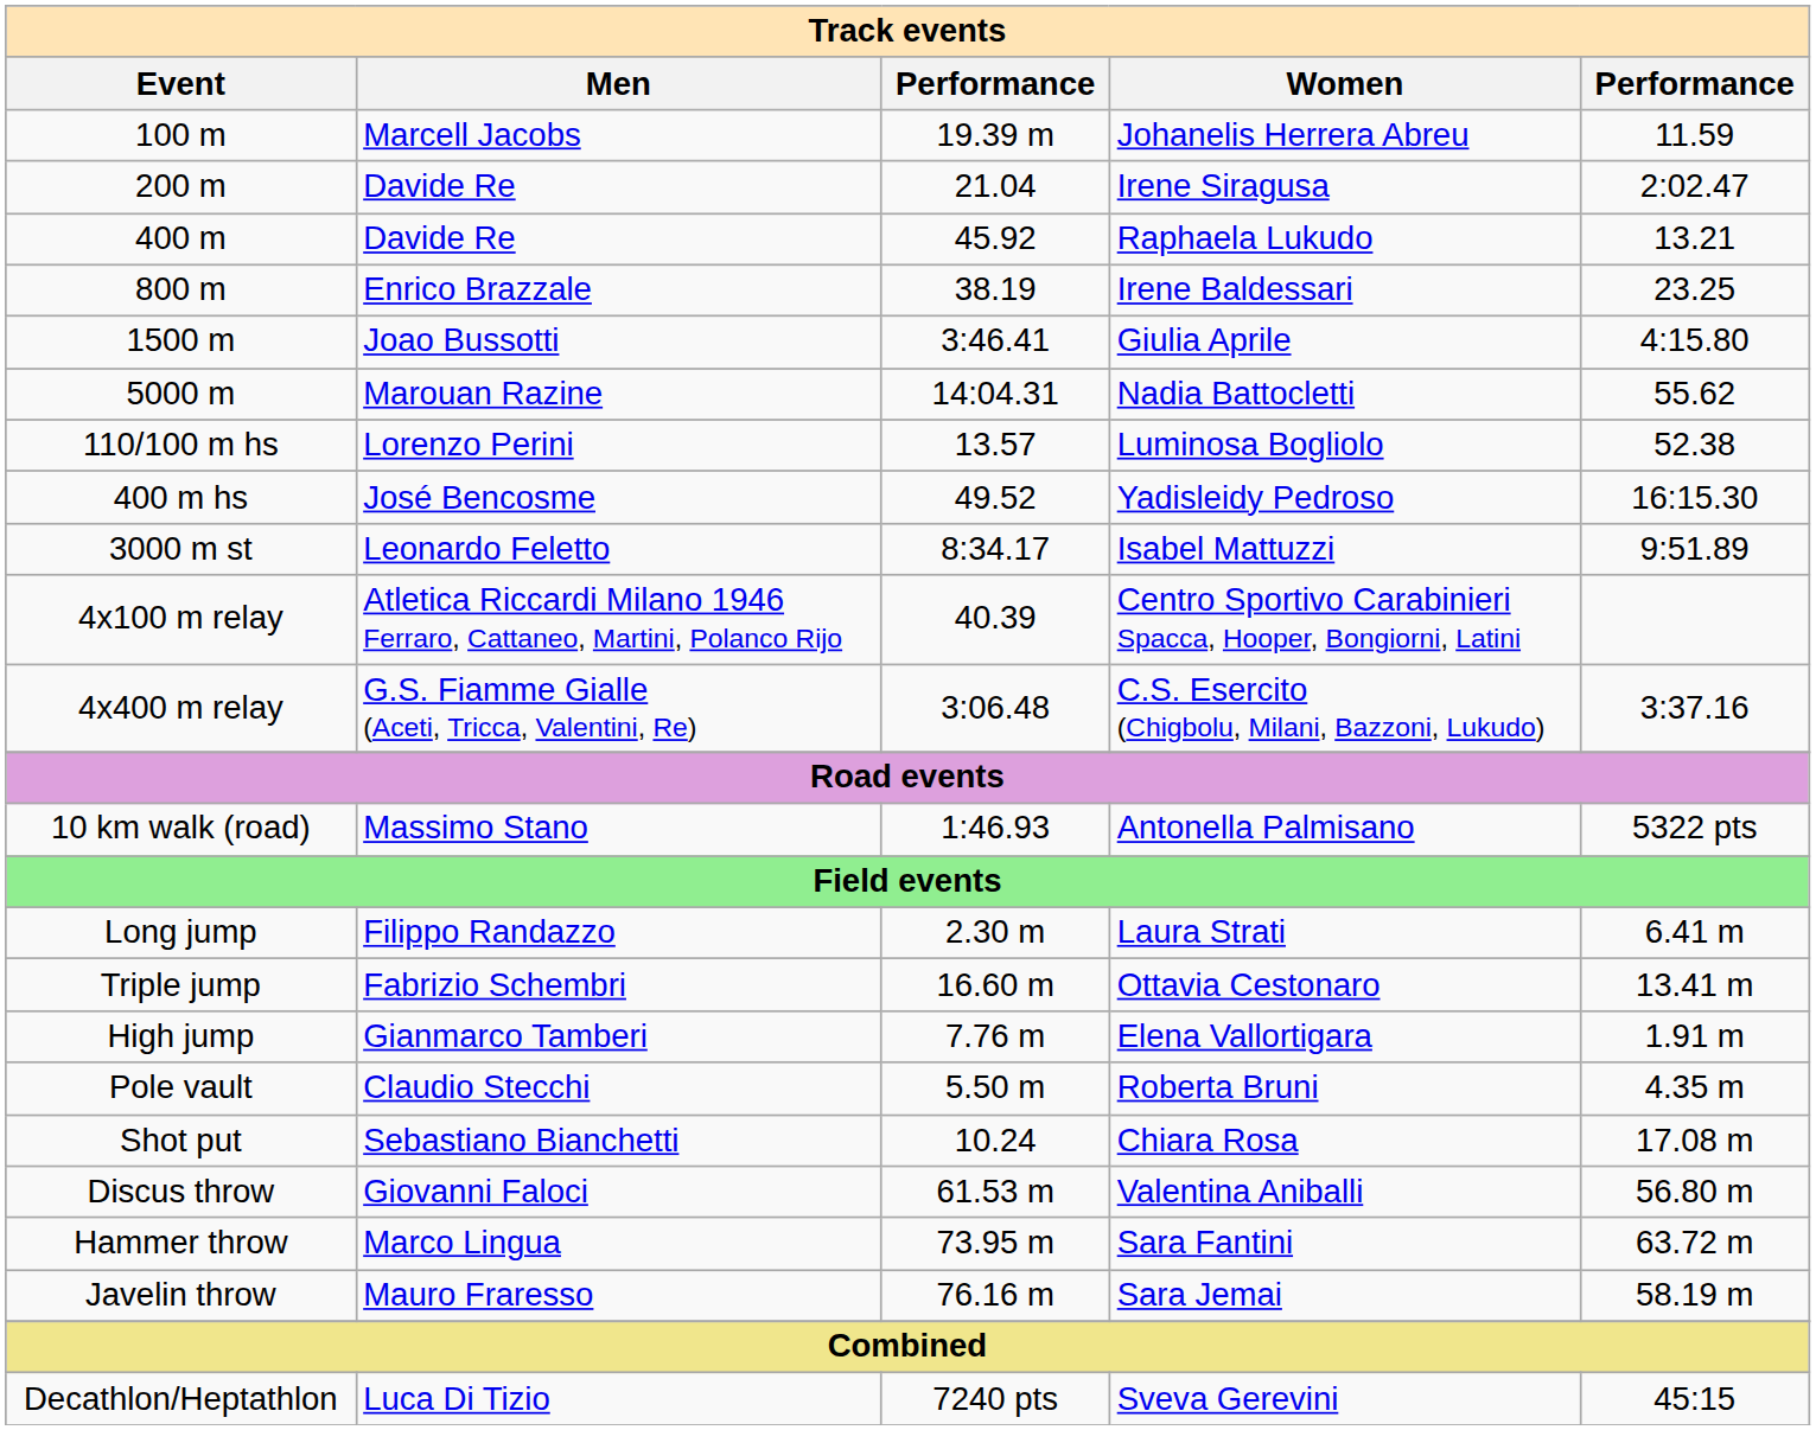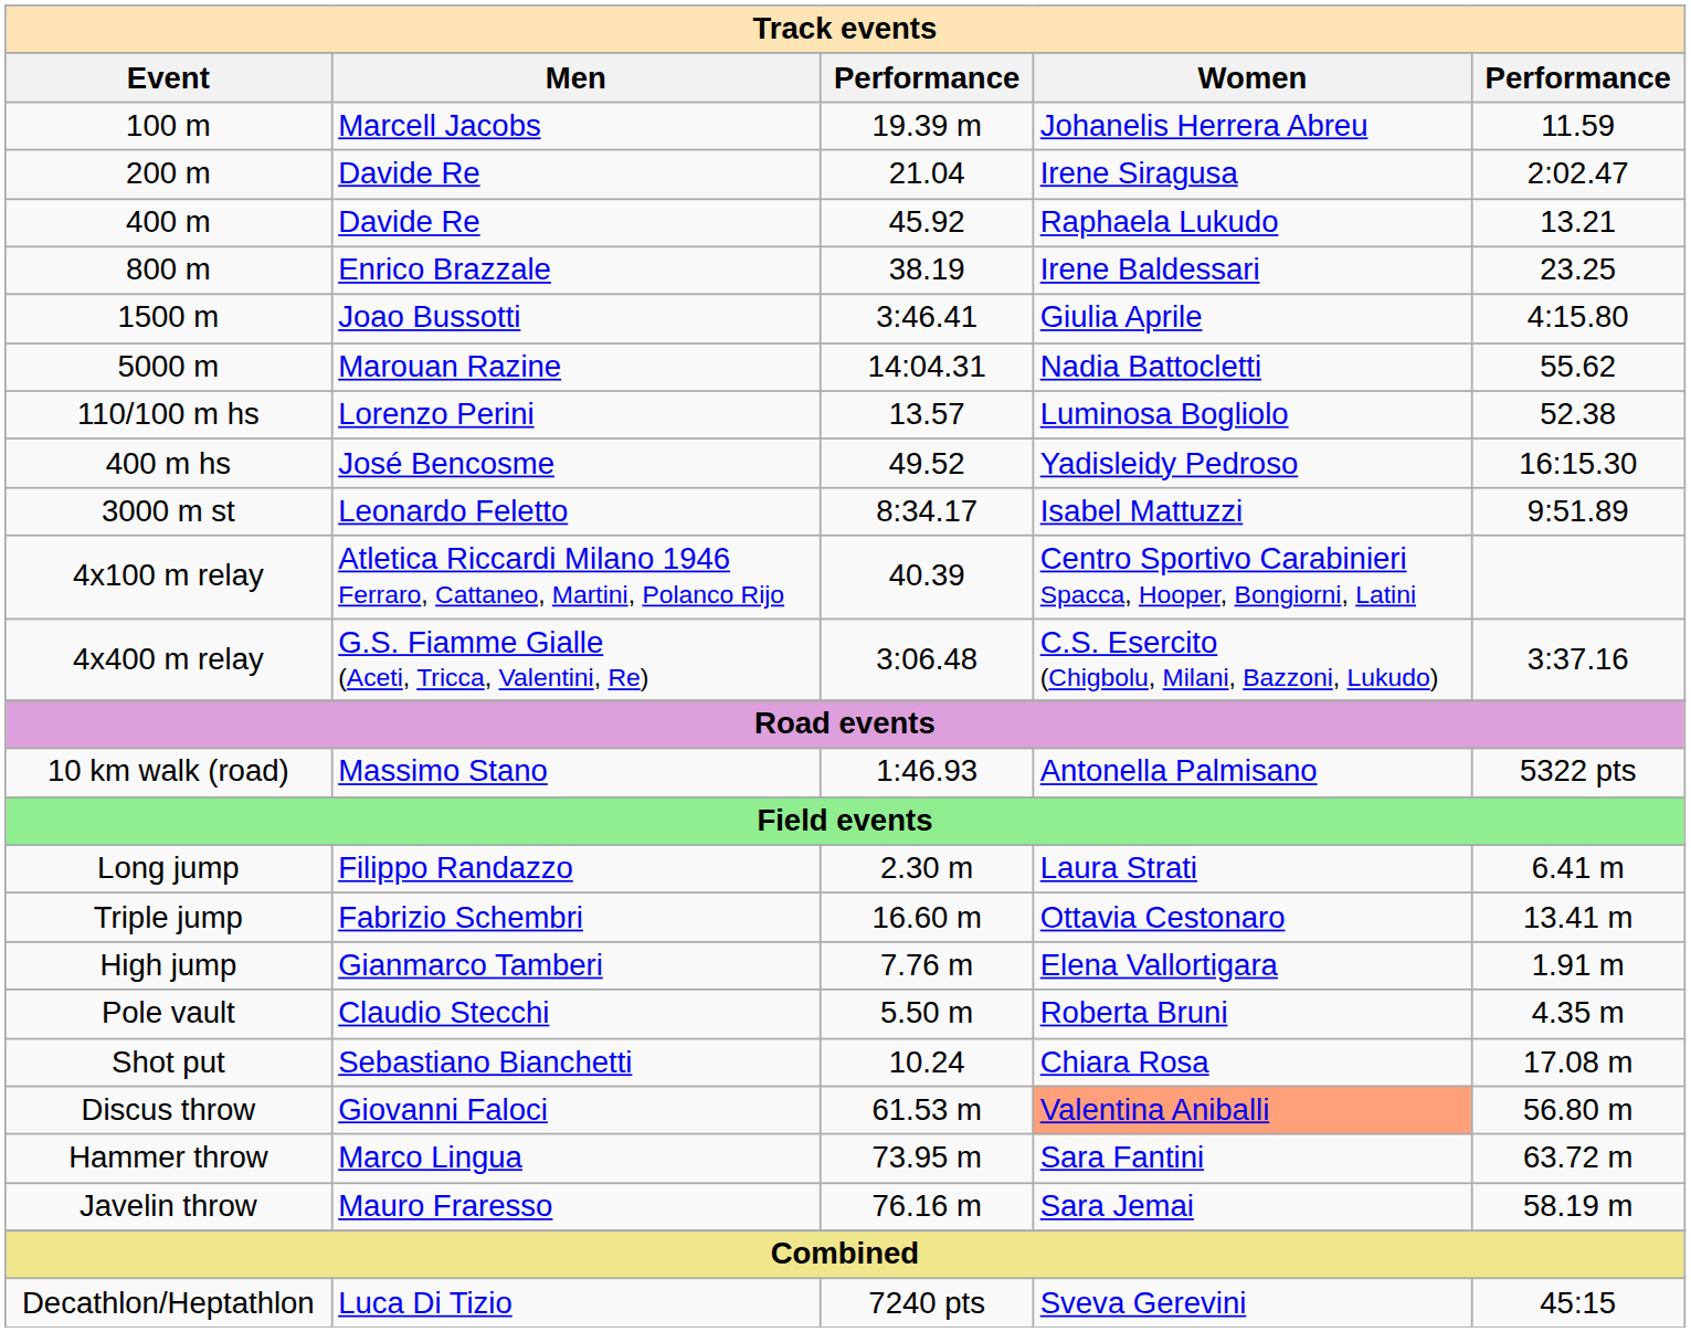Discus throw | Women: no background -> lightsalmon background
